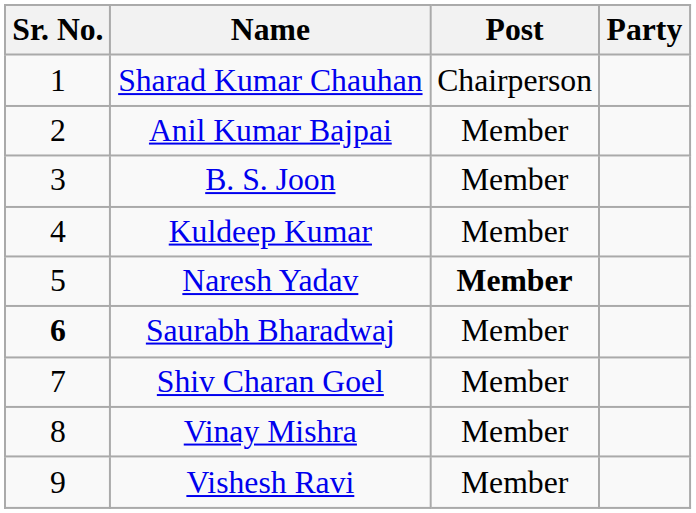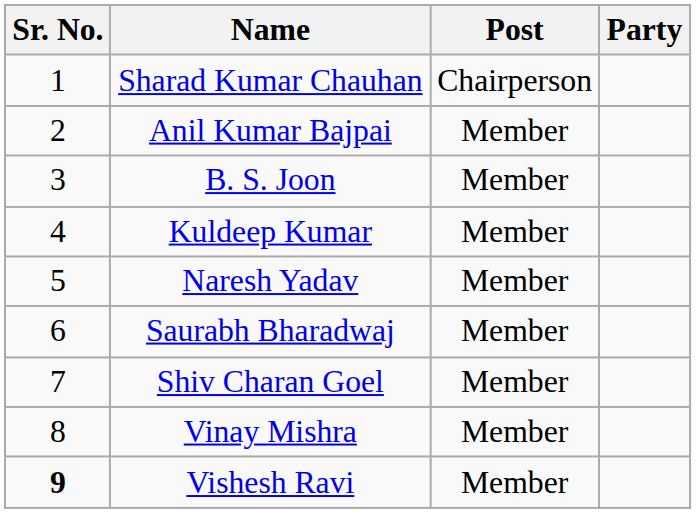Naresh Yadav | Post: bold -> normal
Saurabh Bharadwaj | Sr. No.: bold -> normal
Vishesh Ravi | Sr. No.: normal -> bold
